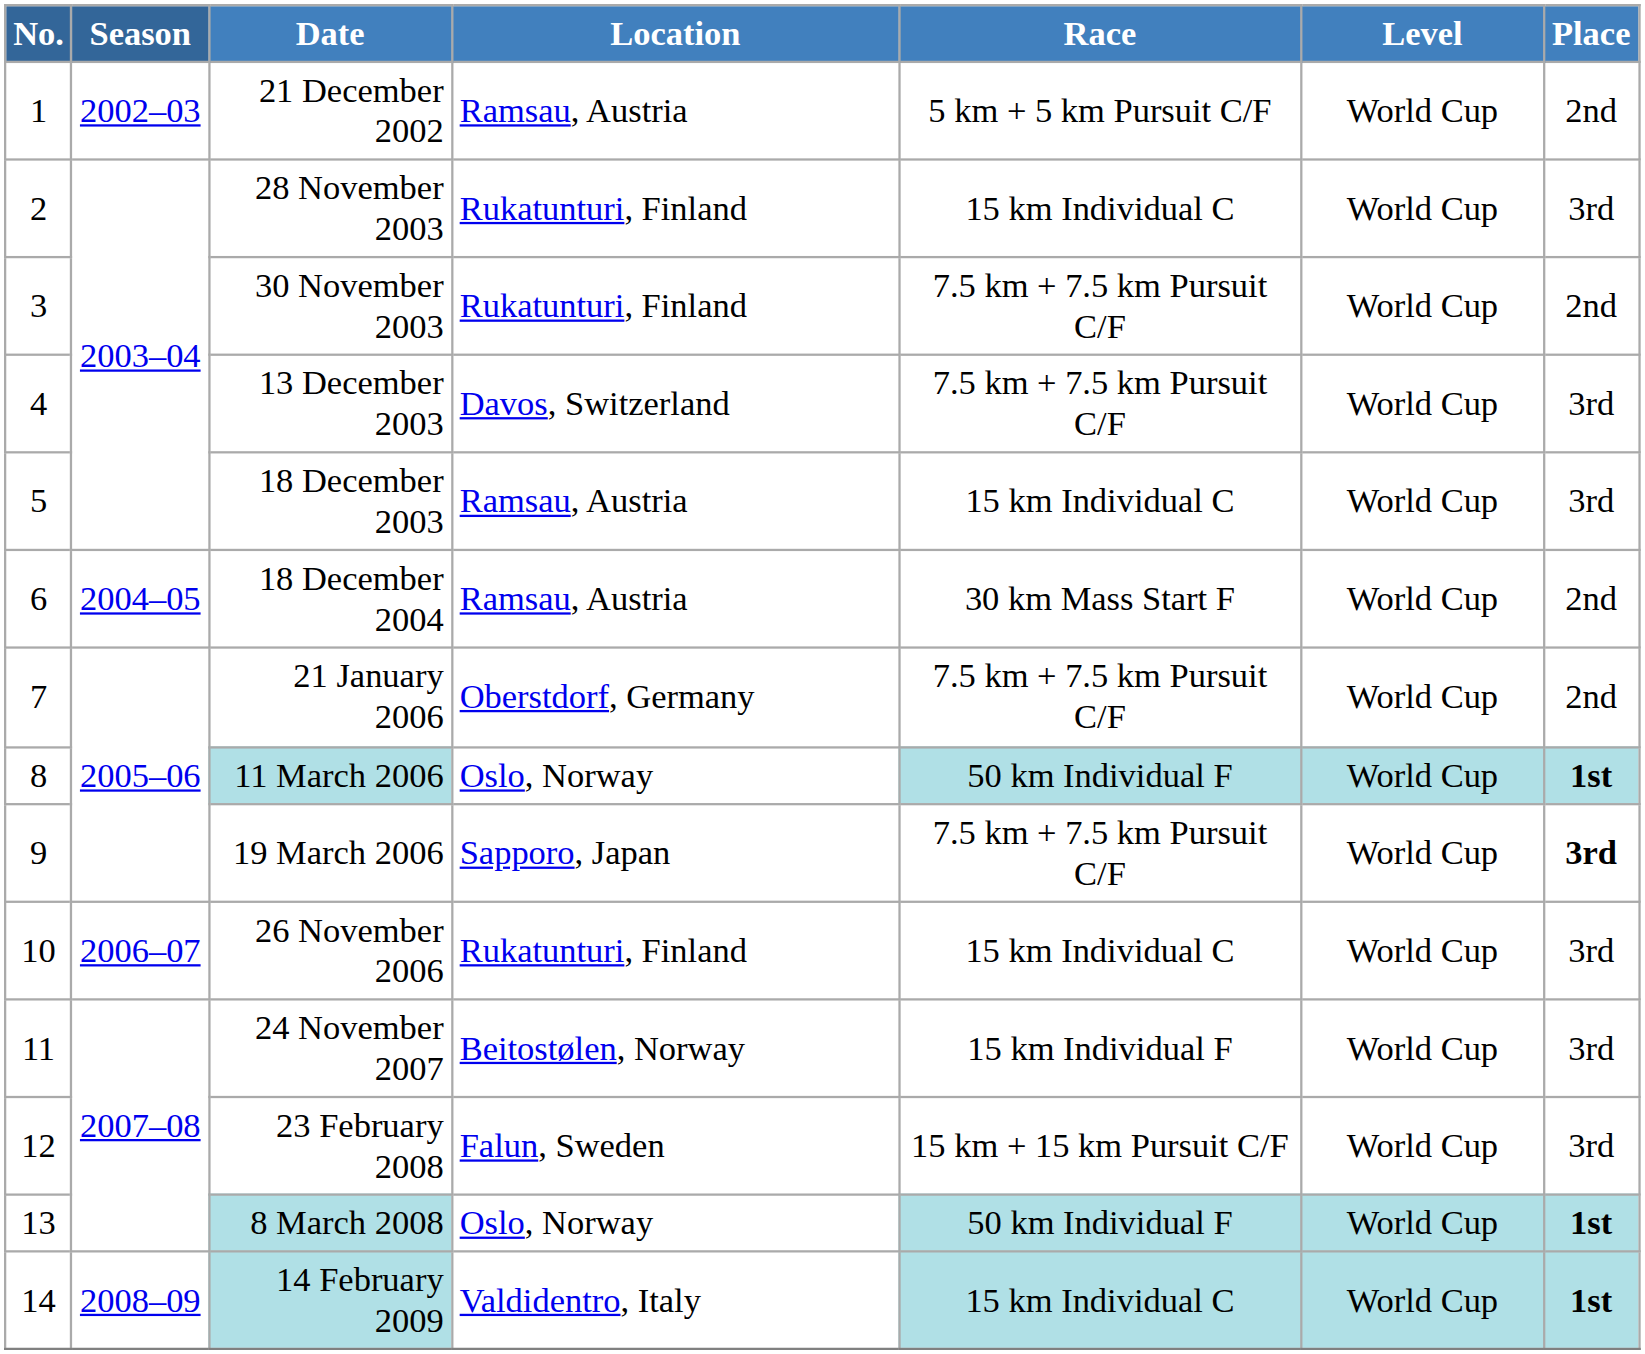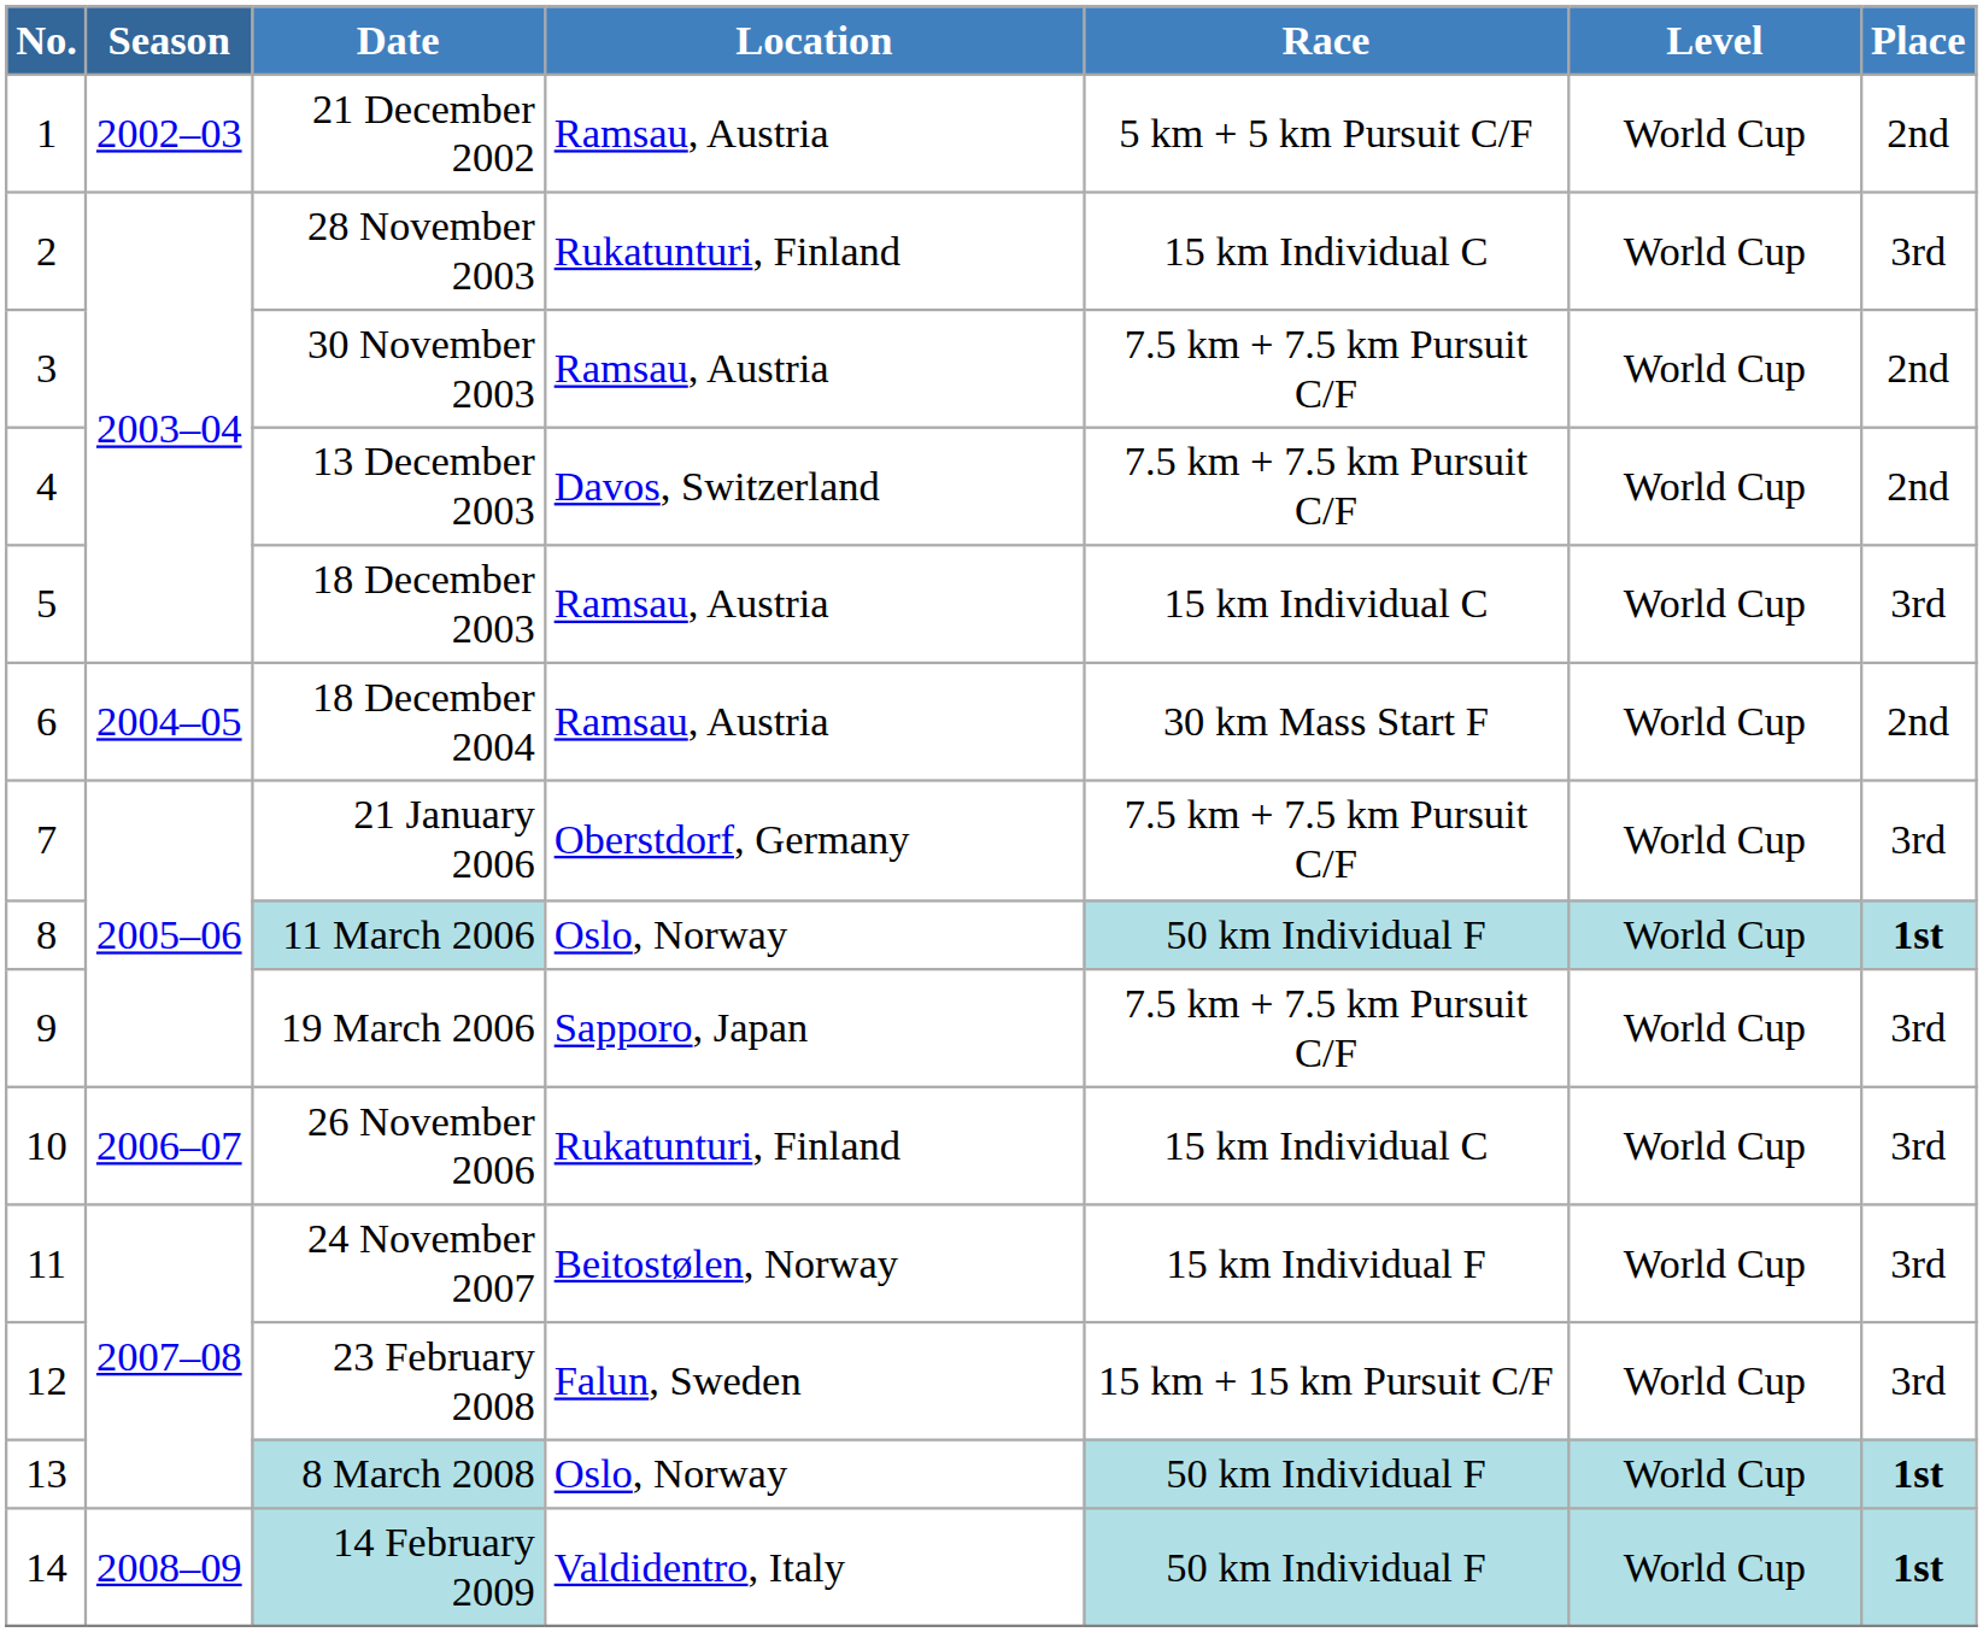30 November 2003 | Location: Rukatunturi, Finland -> Ramsau, Austria
13 December 2003 | Place: 3rd -> 2nd
21 January 2006 | Place: 2nd -> 3rd
19 March 2006 | Place: bold -> normal
14 February 2009 | Race: 15 km Individual C -> 50 km Individual F
